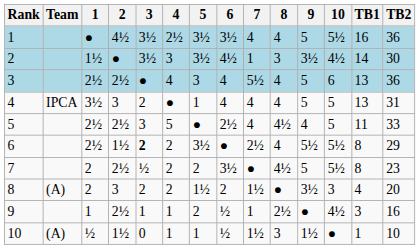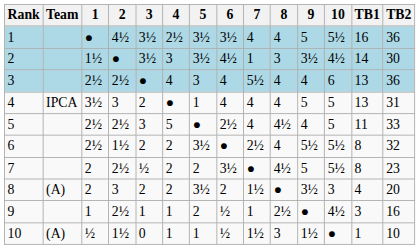row 4 | 9: 5 -> 4
row 7 | 3: bold -> normal
row 7 | TB2: 29 -> 32
row 9 | 5: 1½ -> 3½
